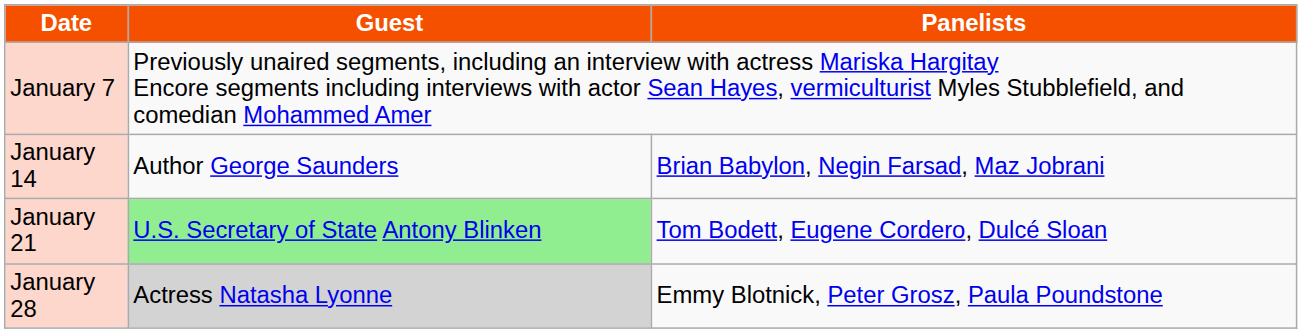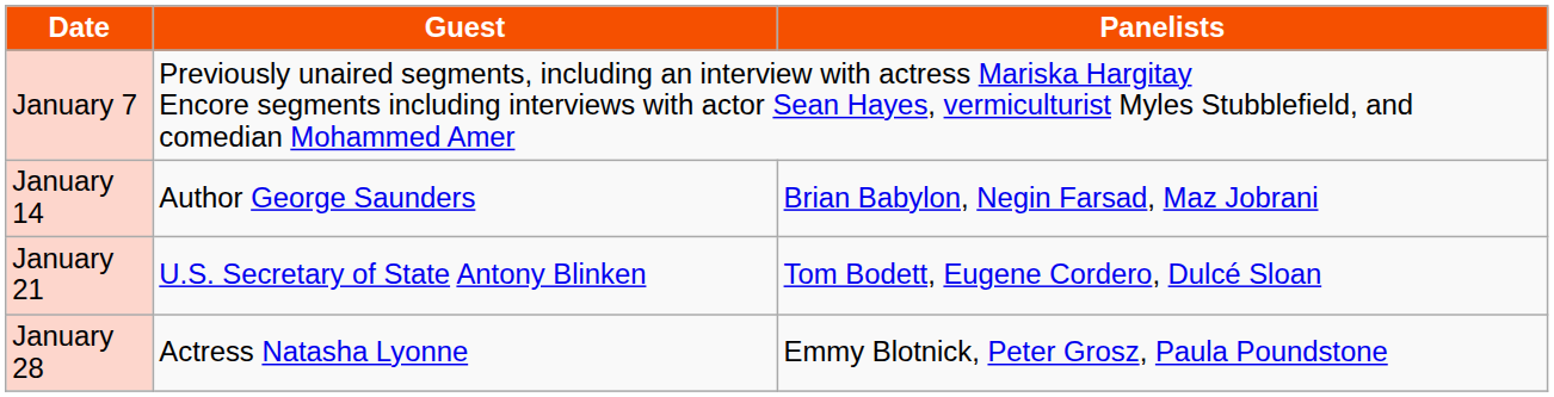January 21 | Guest: lightgreen background -> no background
January 28 | Guest: lightgrey background -> no background
